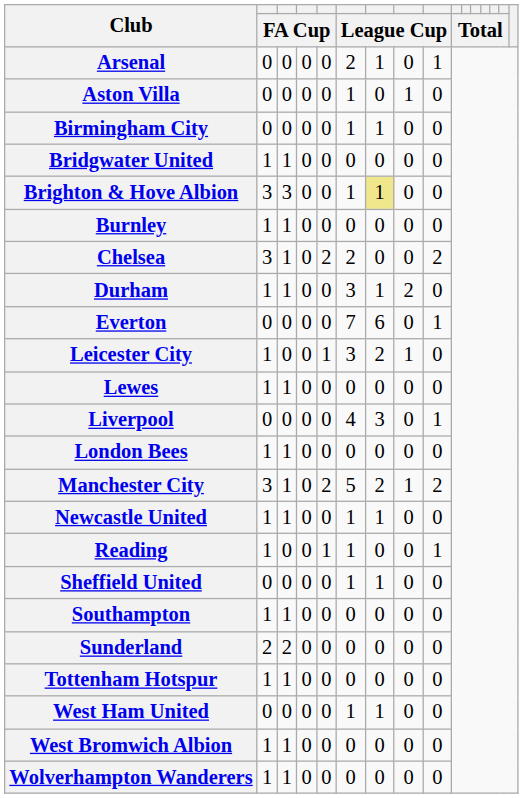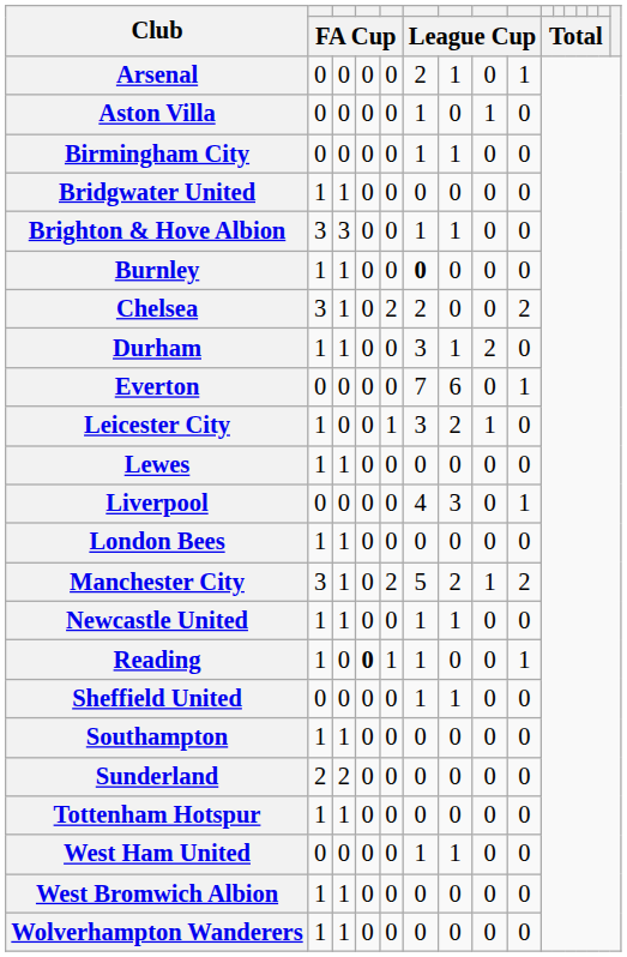Brighton & Hove Albion | column 7: khaki background -> no background
Burnley | column 6: normal -> bold
Reading | column 4: normal -> bold
